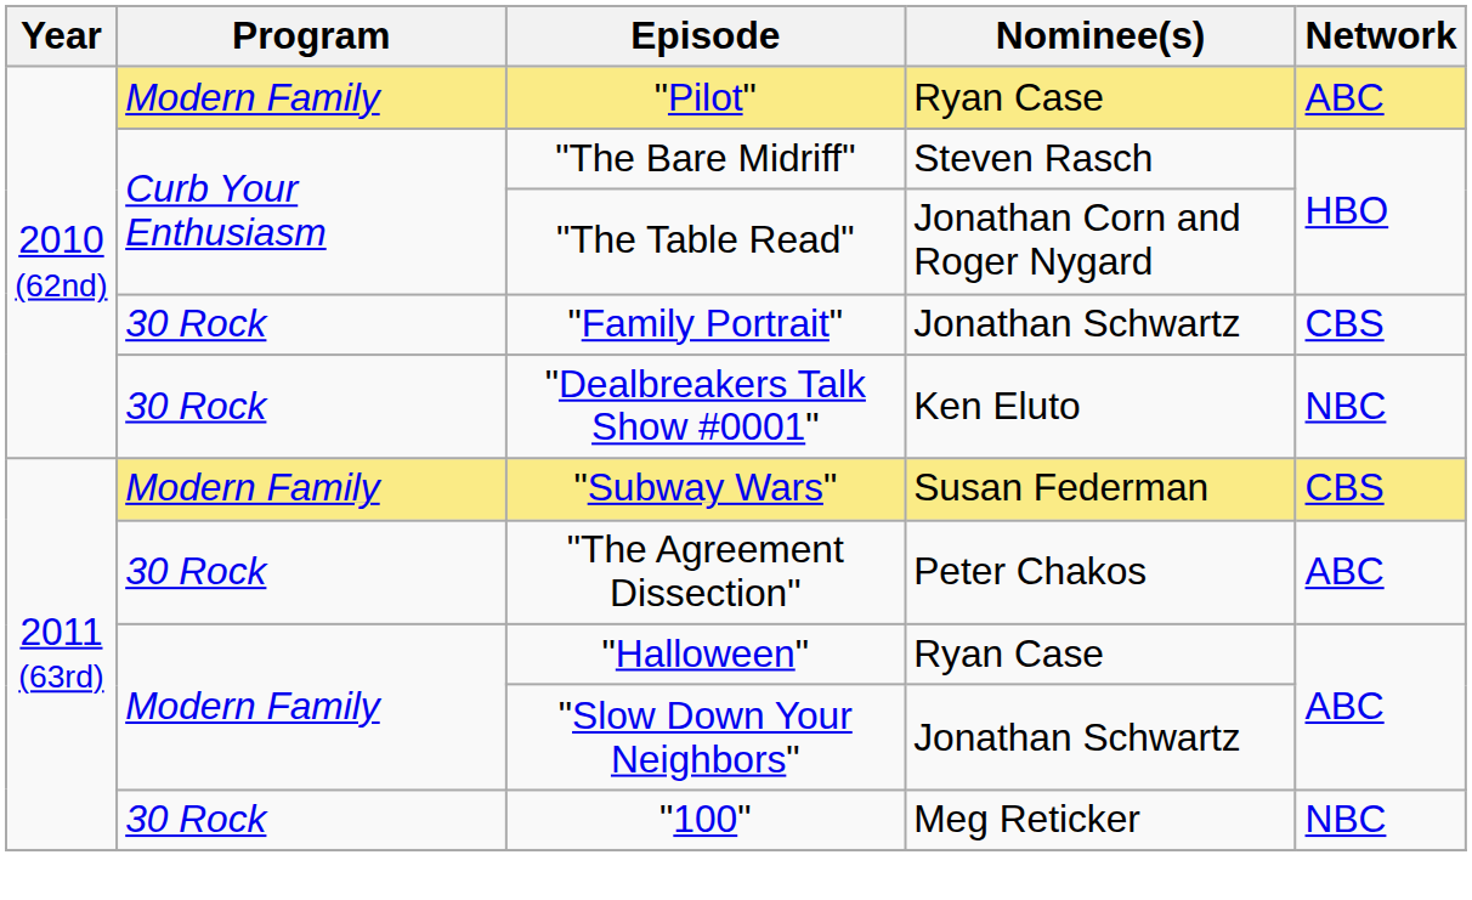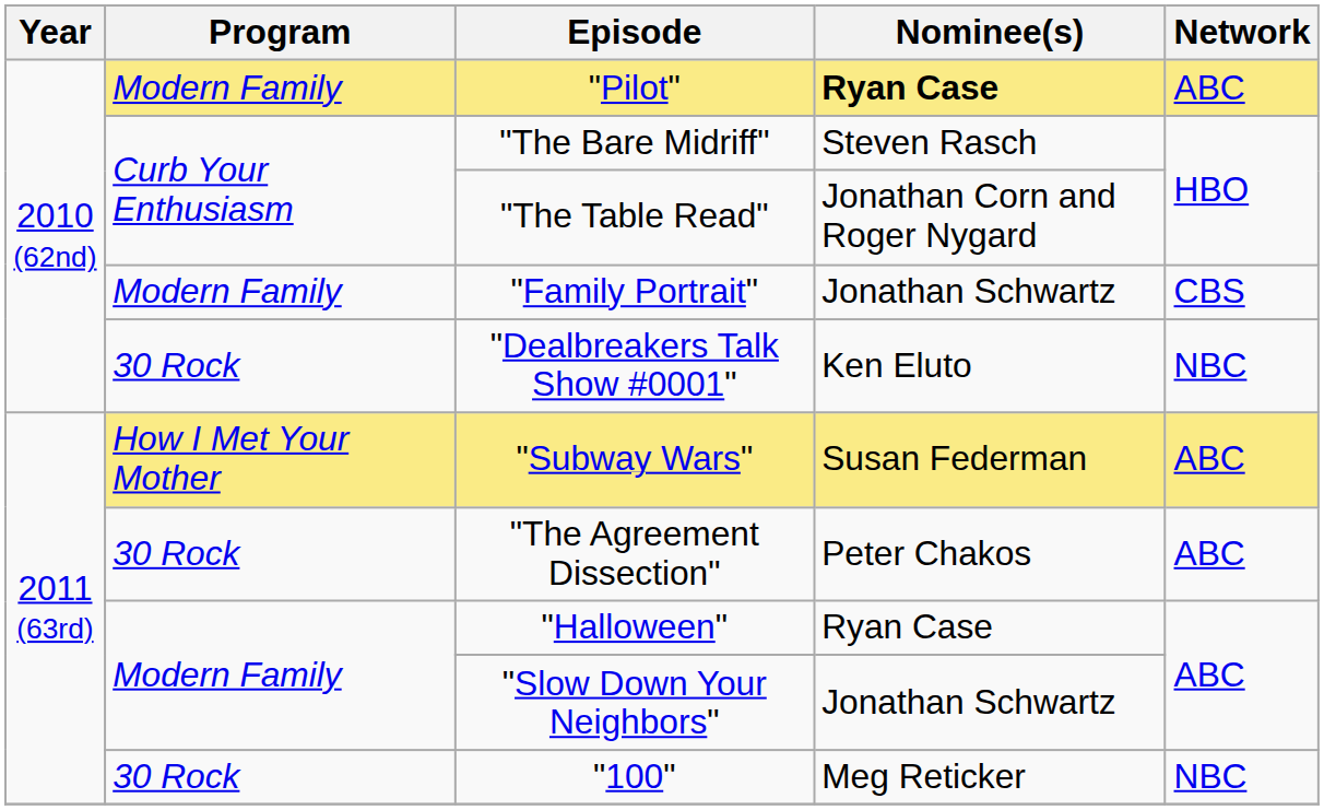"Pilot" | Nominee(s): normal -> bold
"Family Portrait" | Program: 30 Rock -> Modern Family
"Subway Wars" | Program: Modern Family -> How I Met Your Mother
"Subway Wars" | Network: CBS -> ABC
